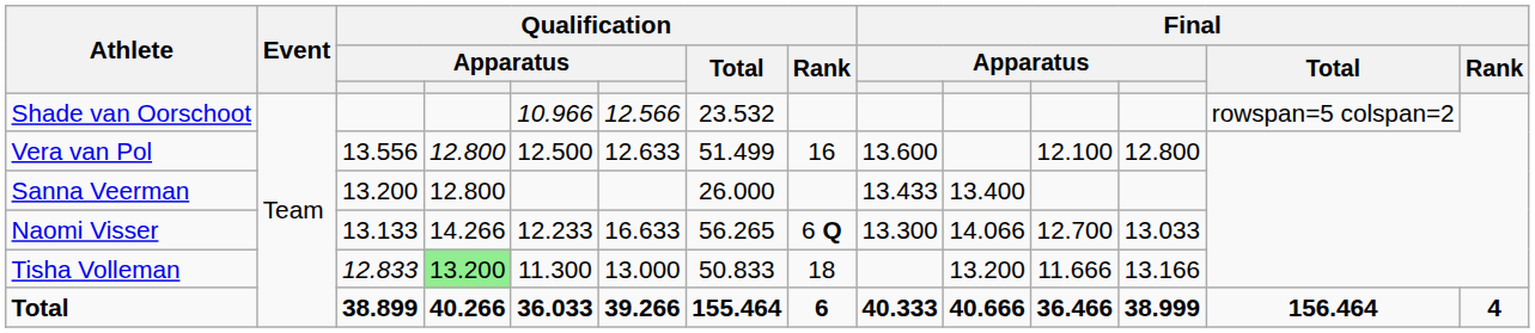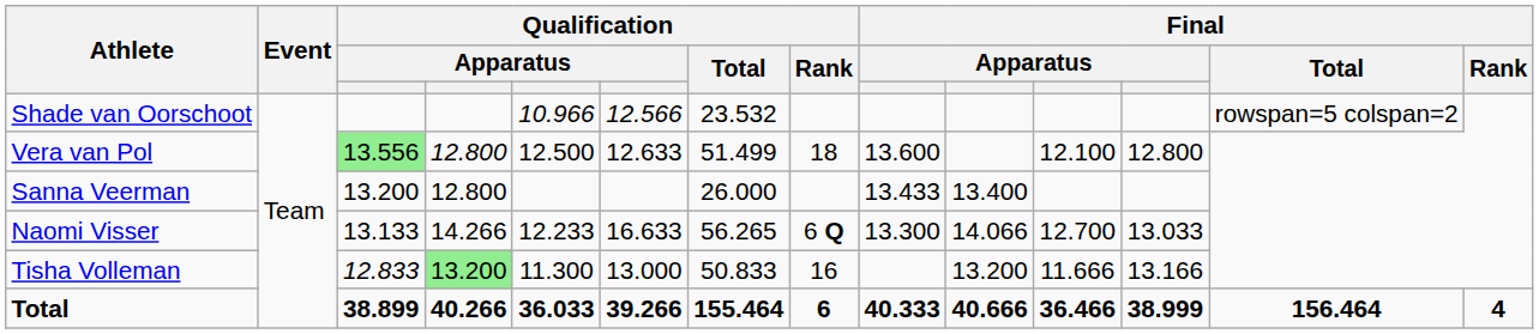Vera van Pol | column 3: no background -> lightgreen background
Vera van Pol | Qualification / Rank: 16 -> 18
Tisha Volleman | Qualification / Rank: 18 -> 16
